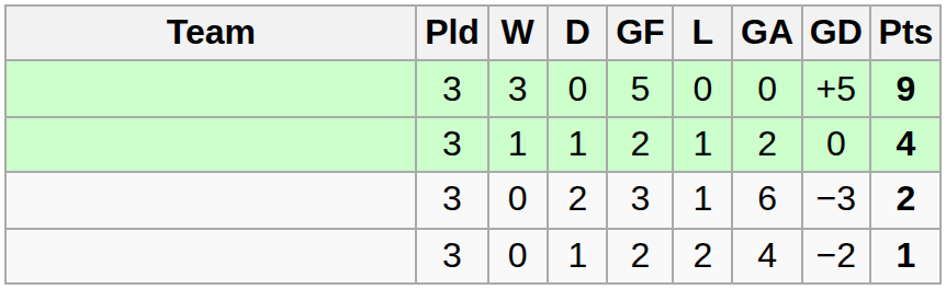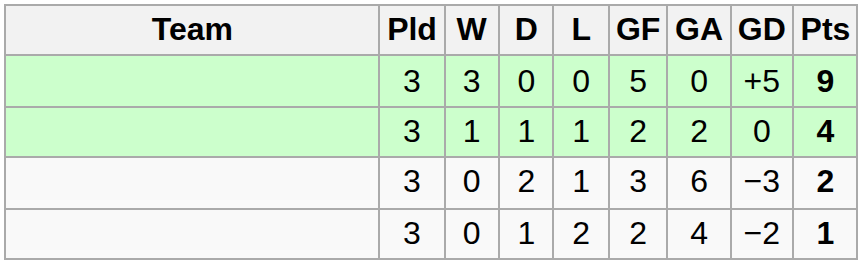columns swapped: L <-> GF
